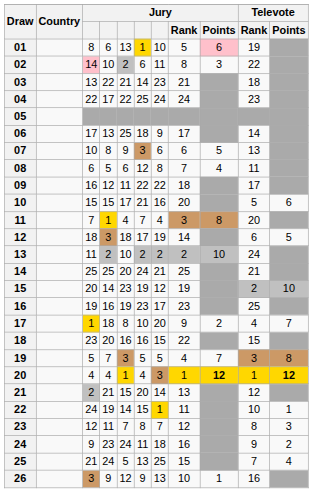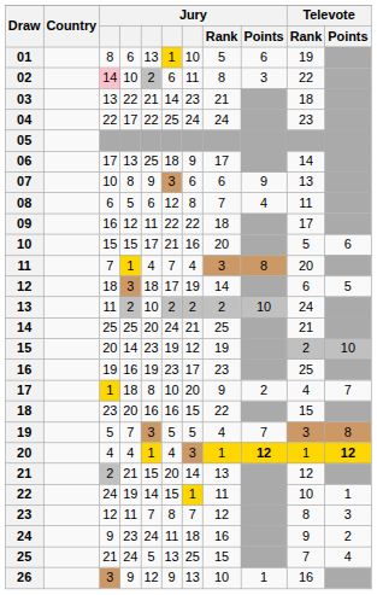01 | Jury / Points: pink background -> no background
07 | Jury / Points: 5 -> 9
